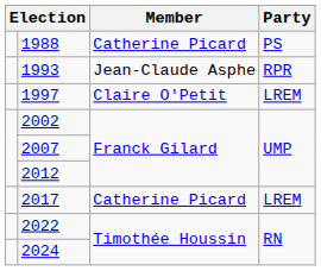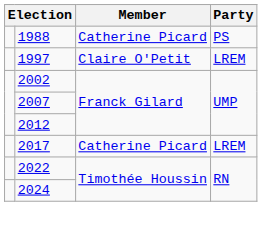- row: 1993 | Jean-Claude Asphe | RPR
